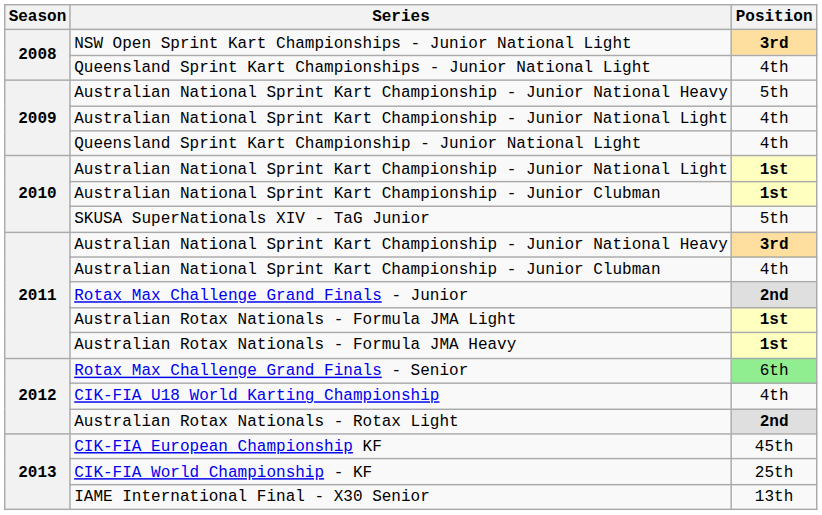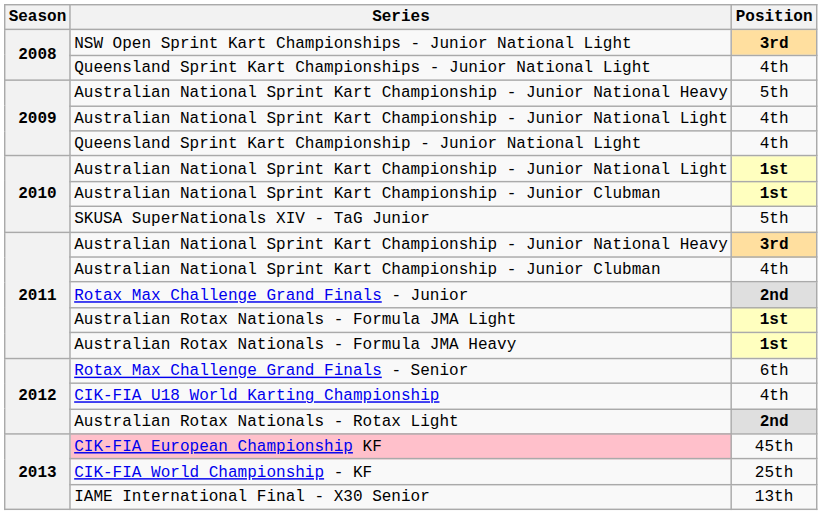Rotax Max Challenge Grand Finals - Senior | Position: lightgreen background -> no background
CIK-FIA European Championship KF | Series: no background -> pink background
